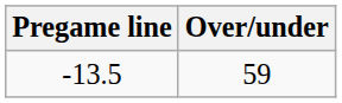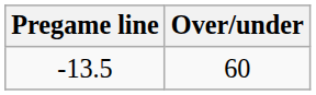-13.5 | Over/under: 59 -> 60
